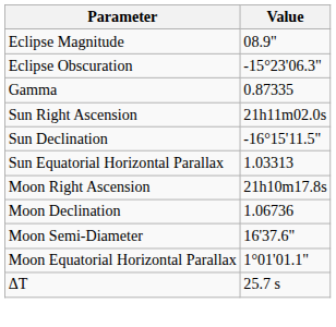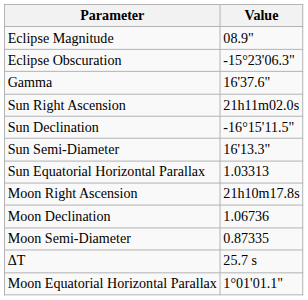Gamma | Value: 0.87335 -> 16'37.6"
+ row: Sun Semi-Diameter | 16'13.3"
Moon Semi-Diameter | Value: 16'37.6" -> 0.87335
rows swapped: Moon Equatorial Horizontal Parallax <-> ΔT
